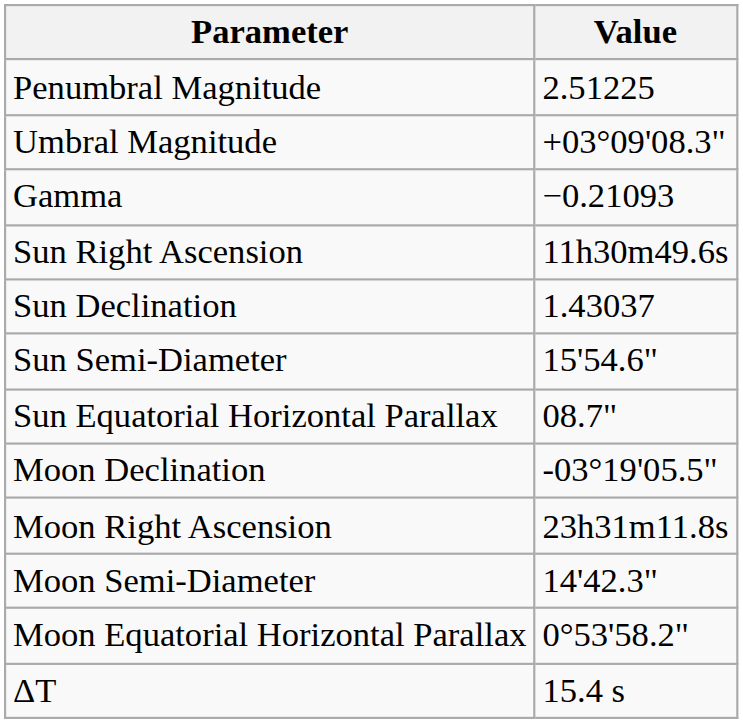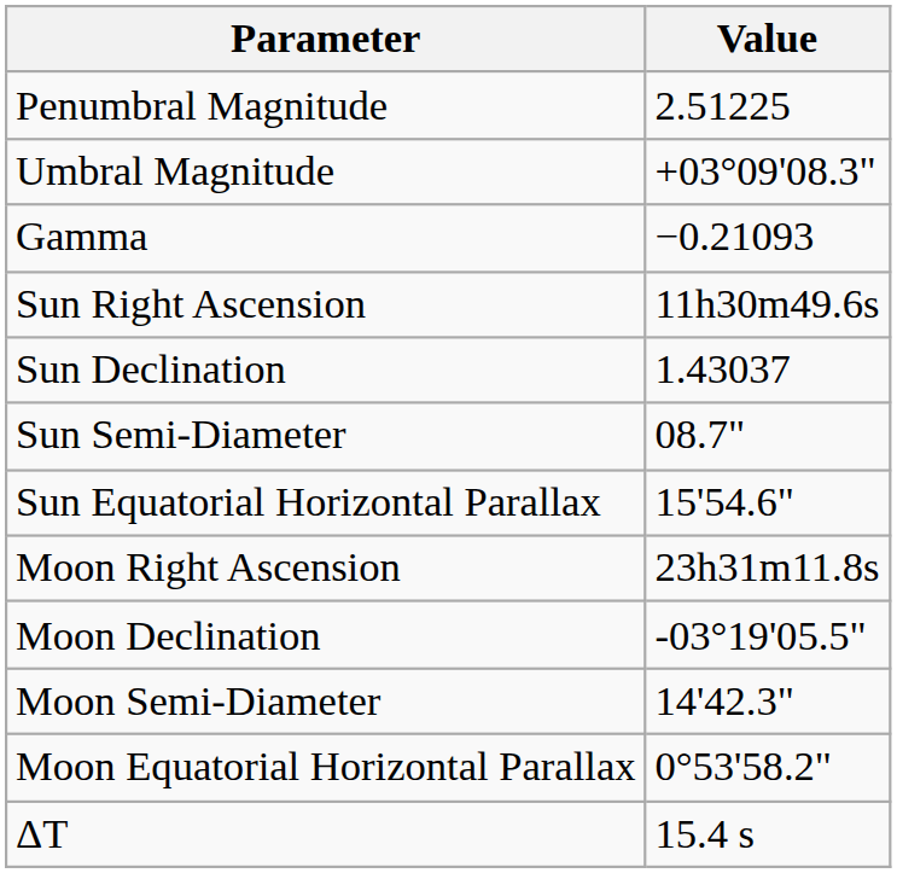Sun Semi-Diameter | Value: 15'54.6" -> 08.7"
Sun Equatorial Horizontal Parallax | Value: 08.7" -> 15'54.6"
rows swapped: Moon Right Ascension <-> Moon Declination
